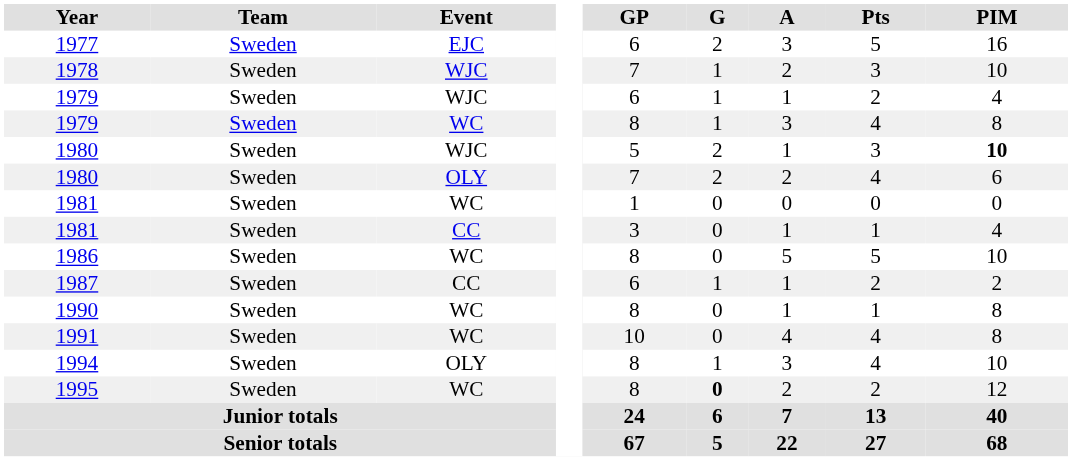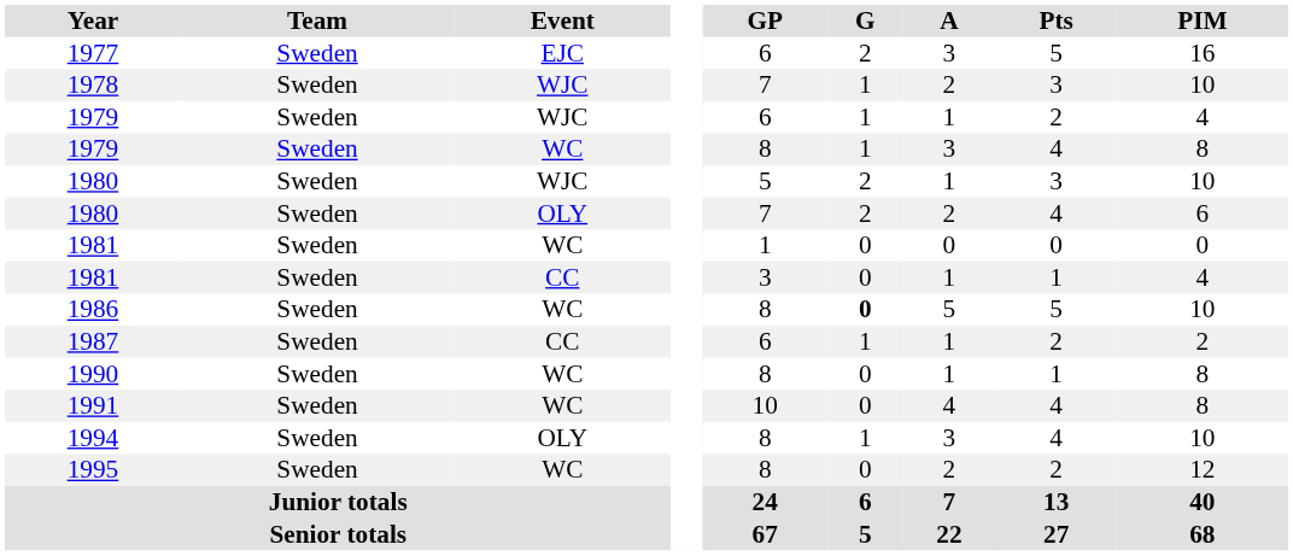1980 / WJC | PIM: bold -> normal
1986 | G: normal -> bold
1995 | G: bold -> normal
